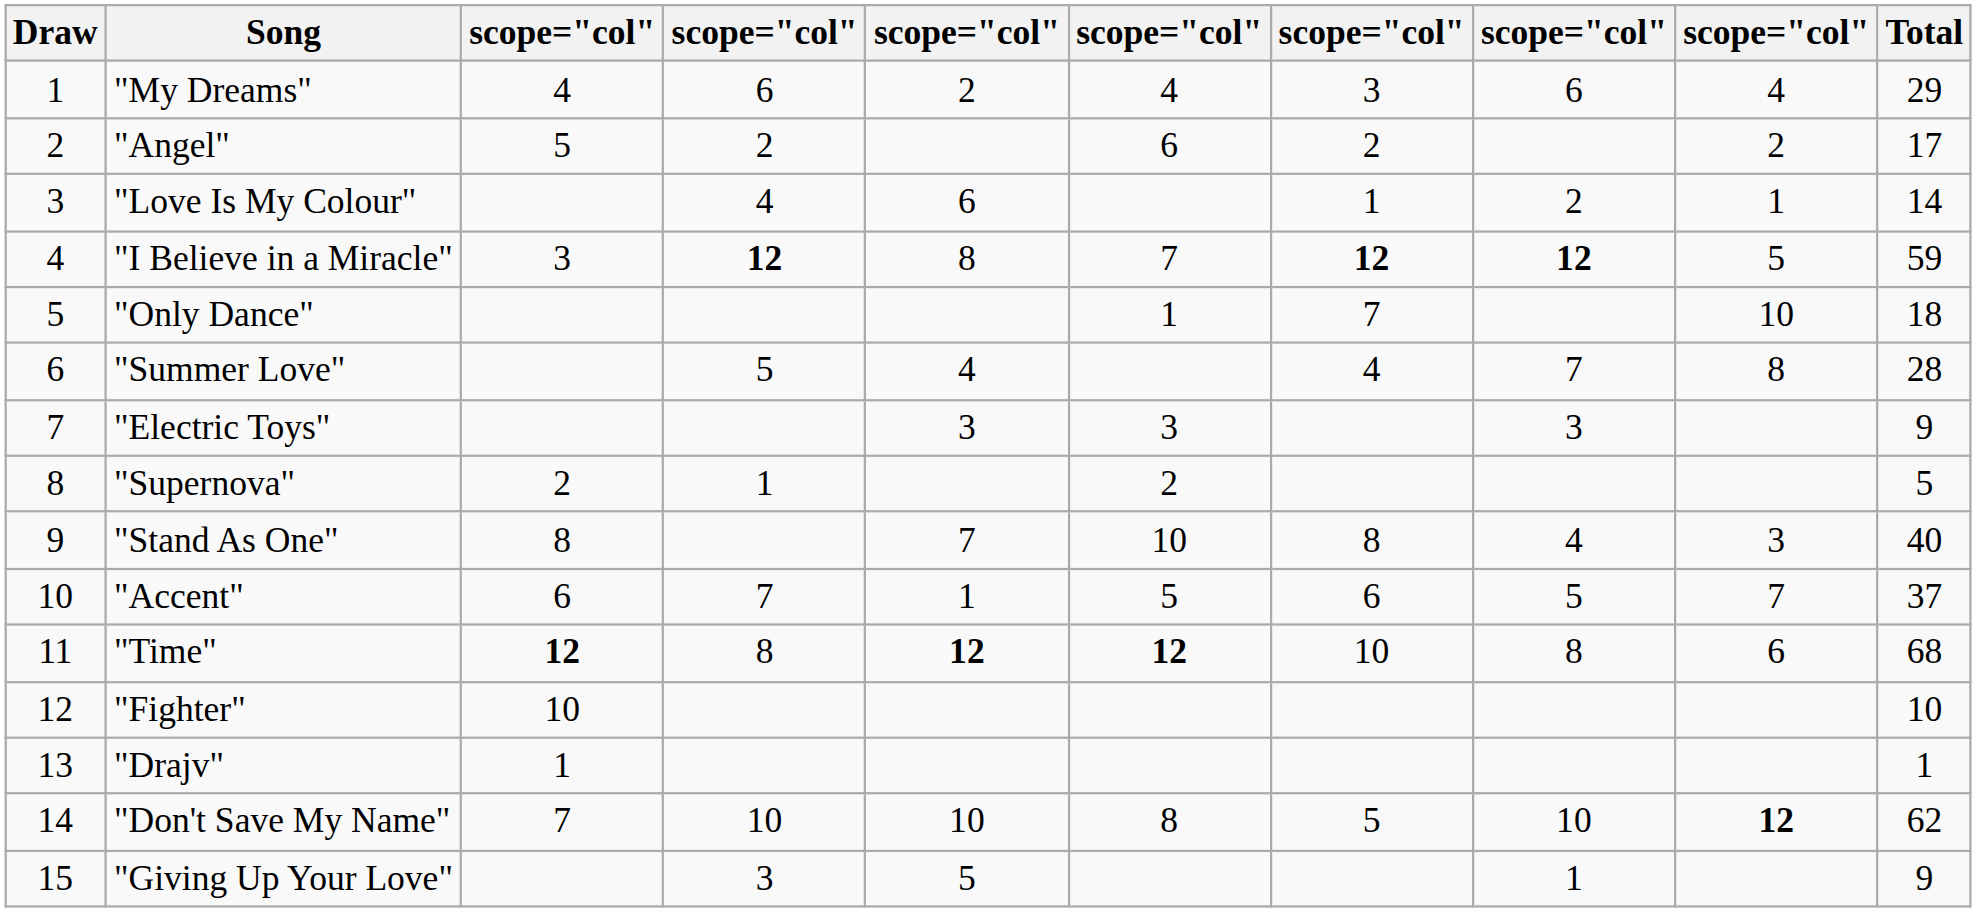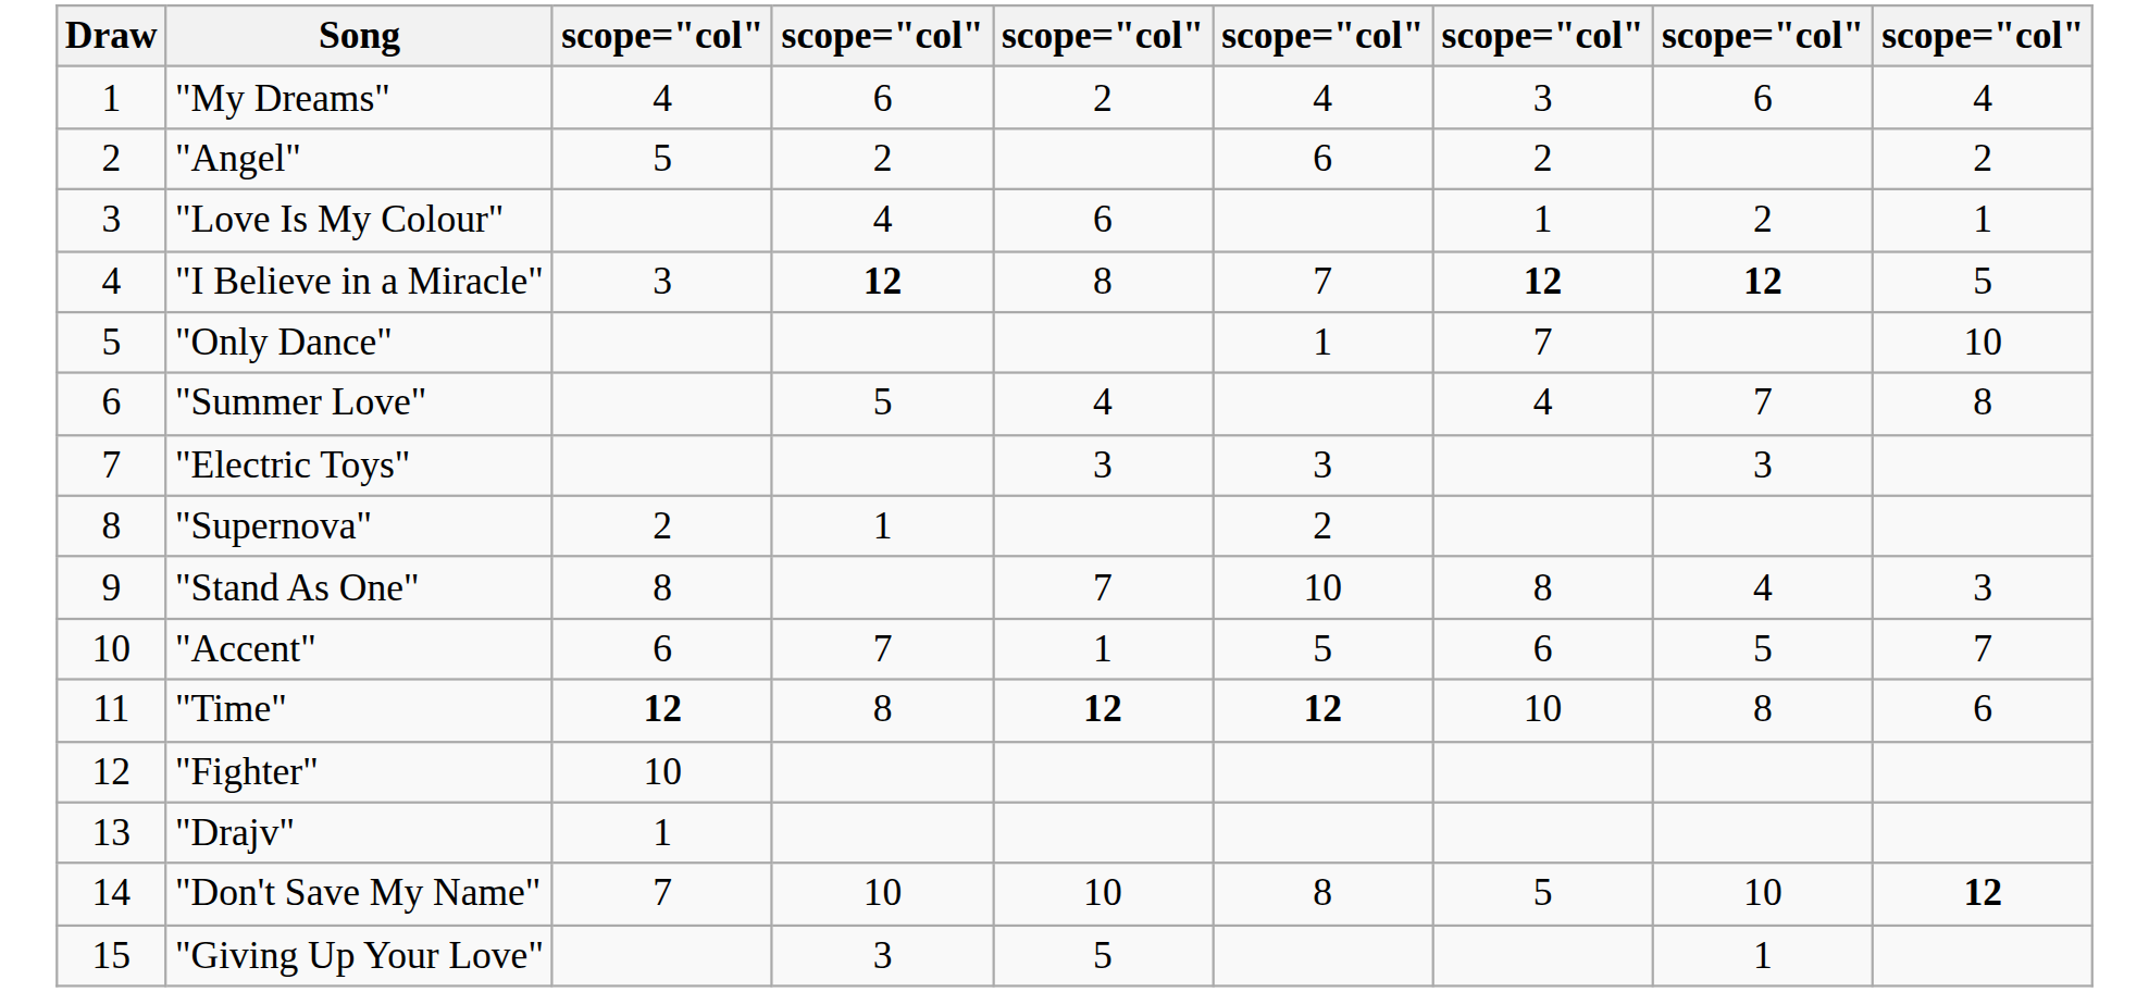- column: Total | 29 | 17 | 14 | 59 | 18 | 28 | 9 | 5 | 40 | 37 | 68 | 10 | 1 | 62 | 9
